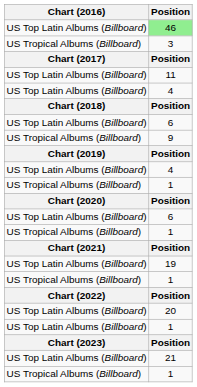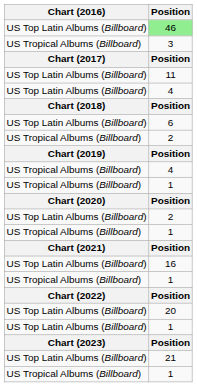row 9 | Position: 9 -> 2
row 11 | Chart (2016): US Top Latin Albums (Billboard) -> US Tropical Albums (Billboard)
row 14 | Position: 6 -> 2
row 17 | Position: 19 -> 16
